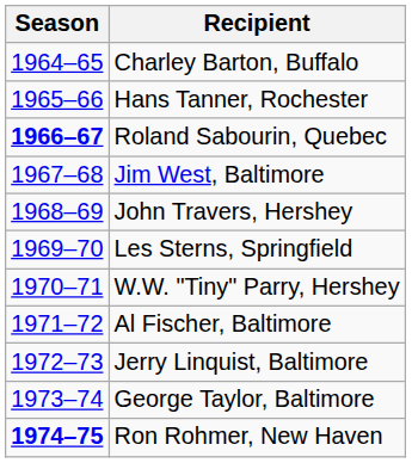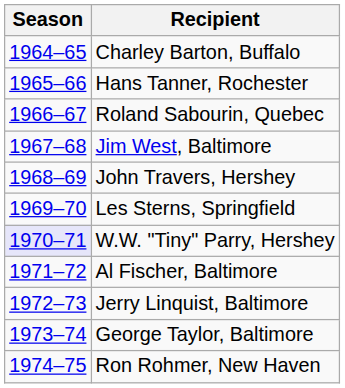Roland Sabourin, Quebec | Season: bold -> normal
W.W. "Tiny" Parry, Hershey | Season: no background -> lavender background
Ron Rohmer, New Haven | Season: bold -> normal
